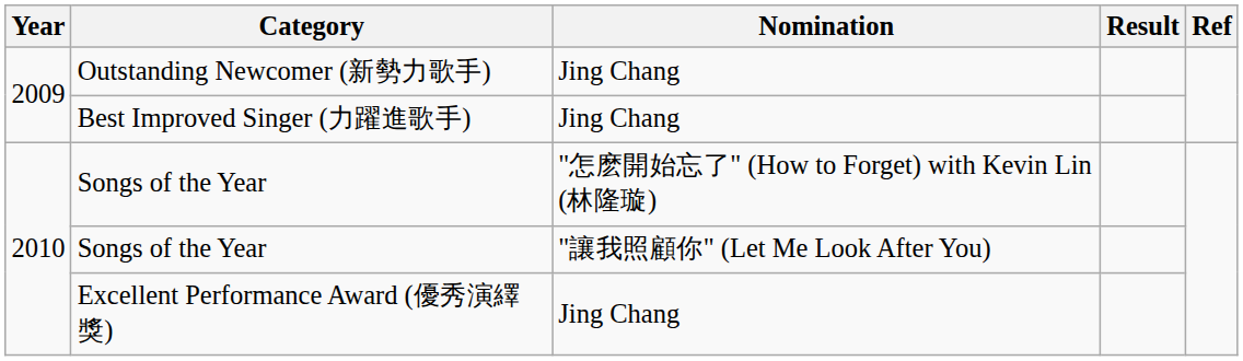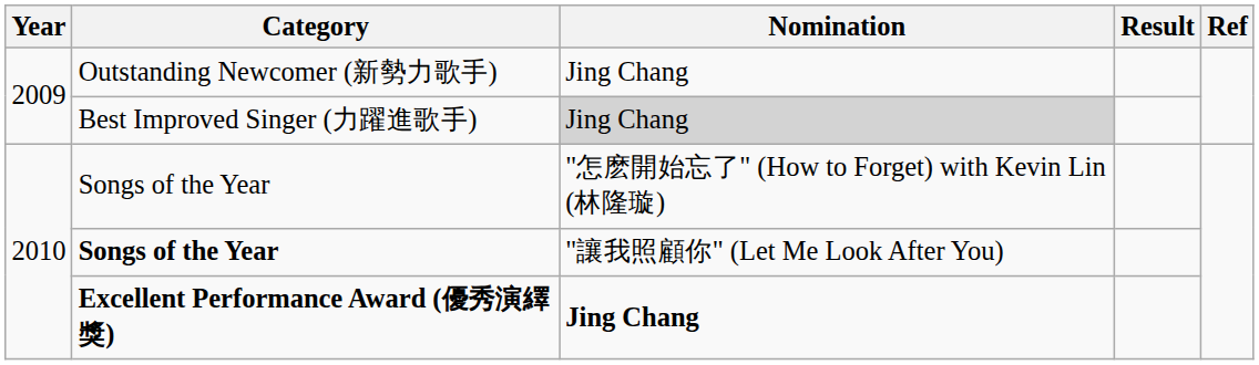Best Improved Singer (力躍進歌手) | Nomination: no background -> lightgrey background
Songs of the Year / "讓我照顧你" (Let Me Look After You) | Category: normal -> bold
Excellent Performance Award (優秀演繹獎) | Category: normal -> bold
Excellent Performance Award (優秀演繹獎) | Nomination: normal -> bold
